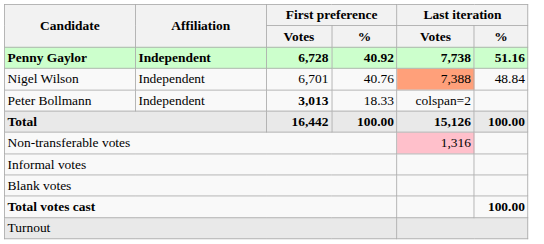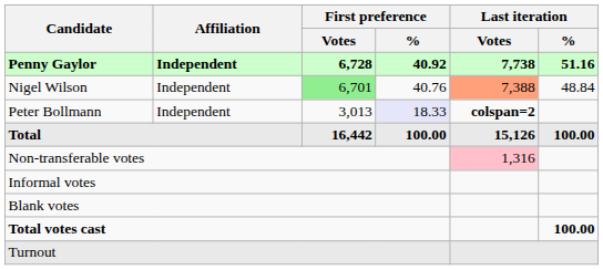Nigel Wilson | First preference / Votes: no background -> lightgreen background
Peter Bollmann | First preference / Votes: bold -> normal
Peter Bollmann | First preference / %: no background -> lavender background
Peter Bollmann | Last iteration / Votes: normal -> bold
